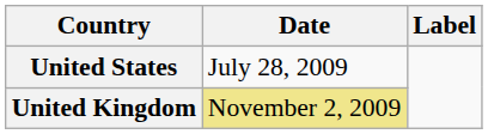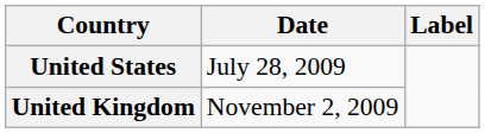United Kingdom | Date: khaki background -> no background
